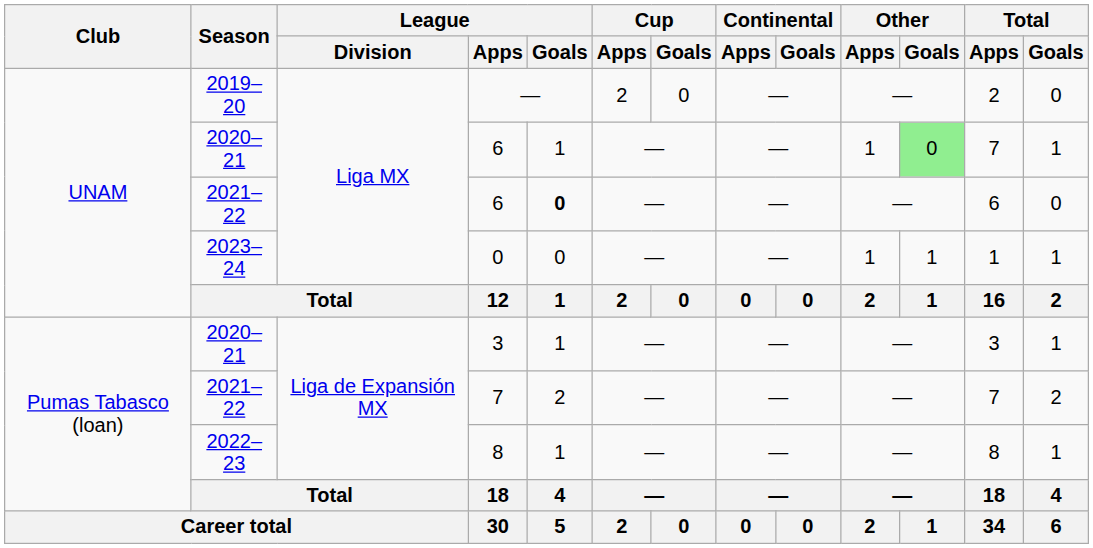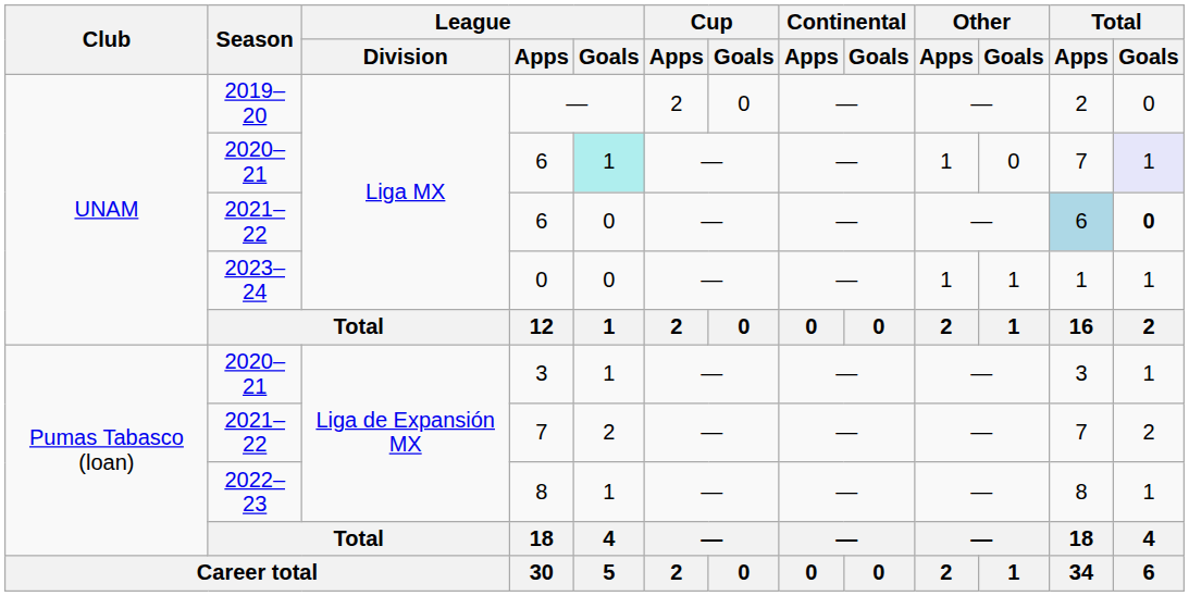2020–21 / 6 | League / Goals: no background -> paleturquoise background
2020–21 / 6 | Other / Goals: lightgreen background -> no background
2020–21 / 6 | Total / Goals: no background -> lavender background
2021–22 / 6 | League / Goals: bold -> normal
2021–22 / 6 | Total / Apps: no background -> lightblue background
2021–22 / 6 | Total / Goals: normal -> bold
